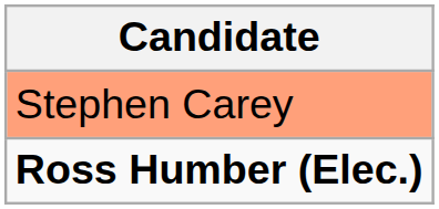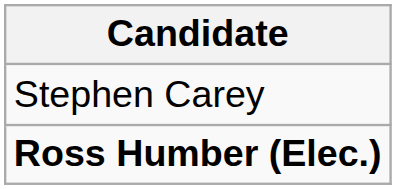row 2 | column 1: lightsalmon background -> no background
